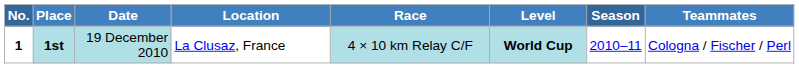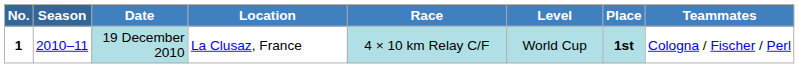columns swapped: Season <-> Place
19 December 2010 | Level: bold -> normal
